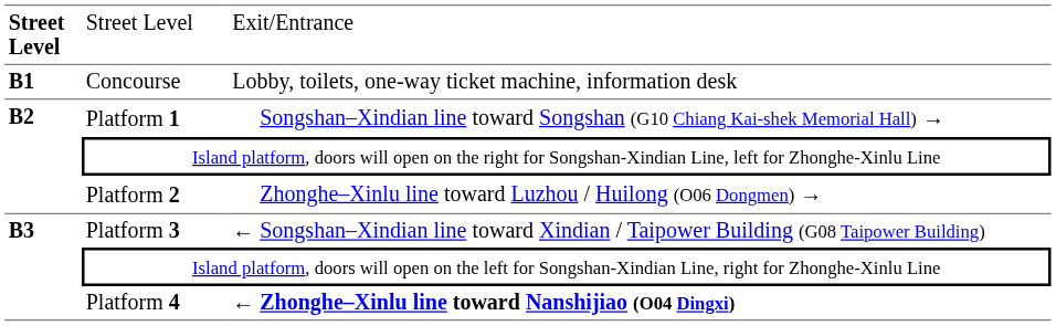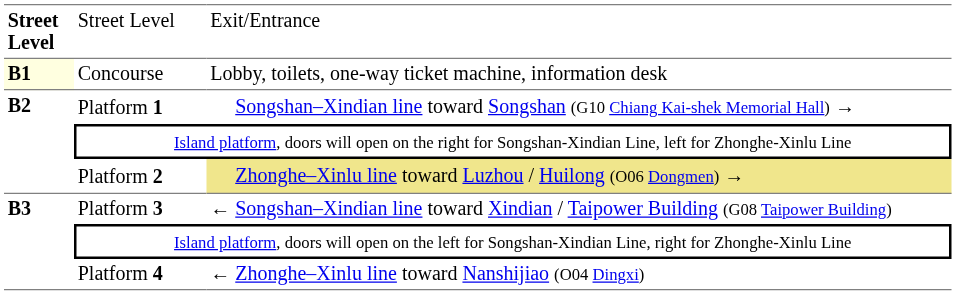Concourse | column 1: no background -> lightyellow background
Platform 2 | column 3: no background -> khaki background
Platform 4 | column 3: bold -> normal
